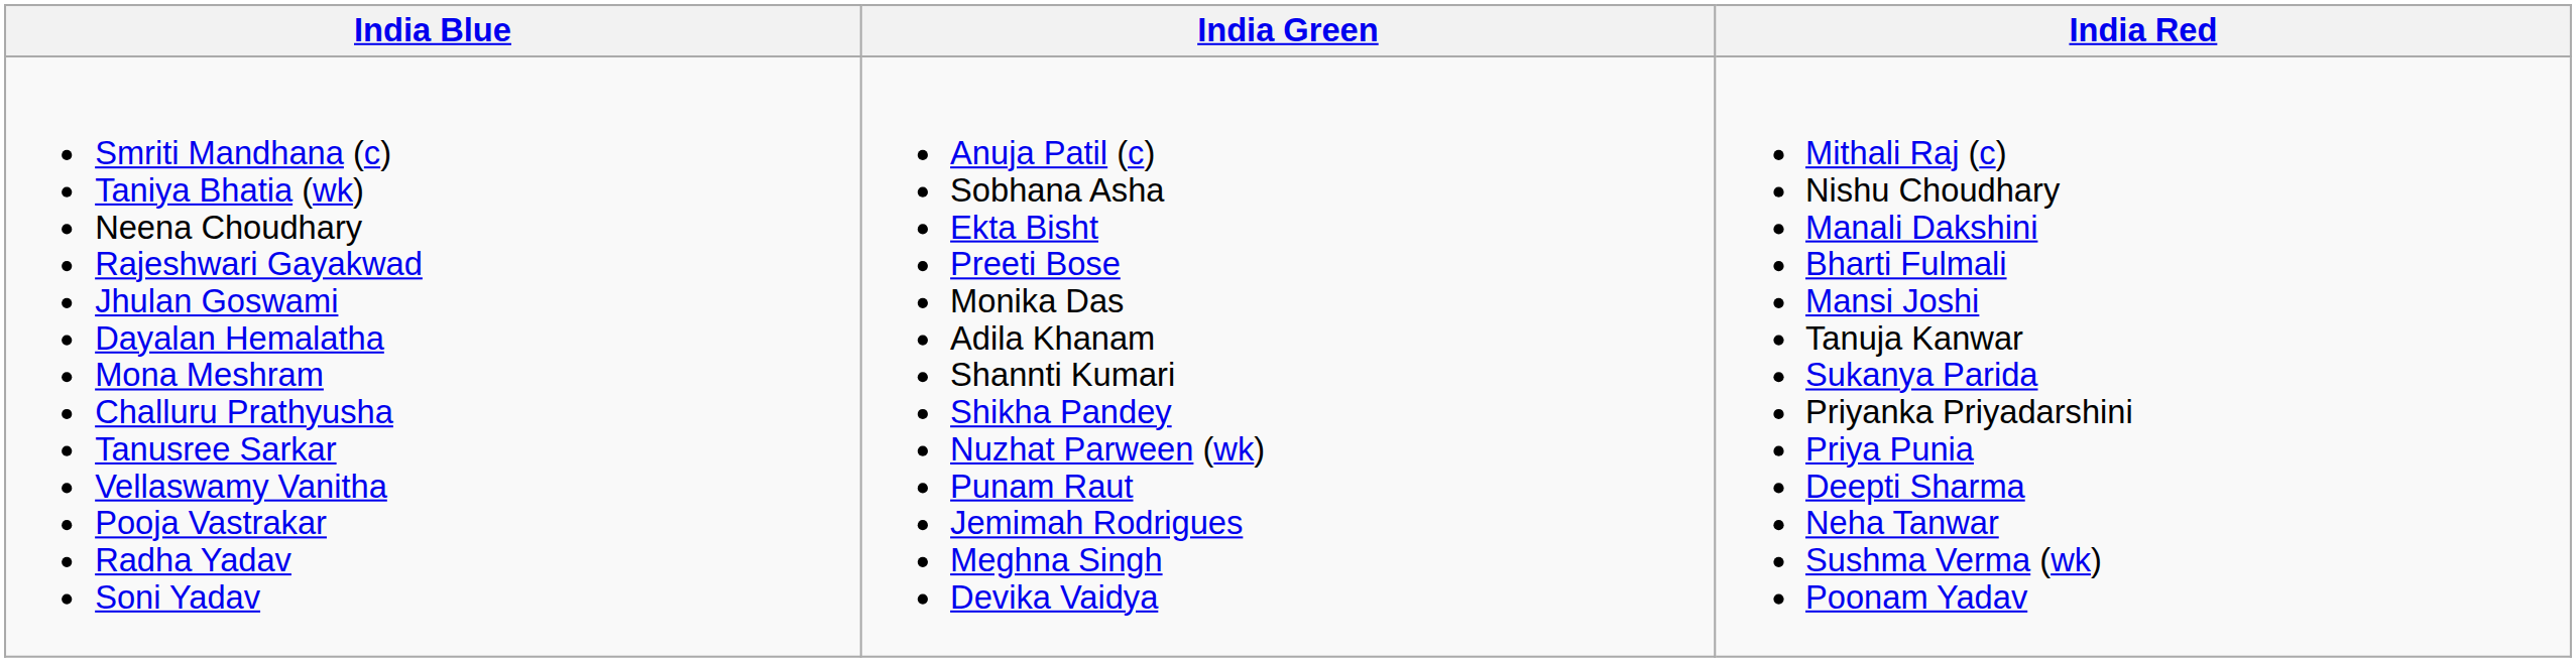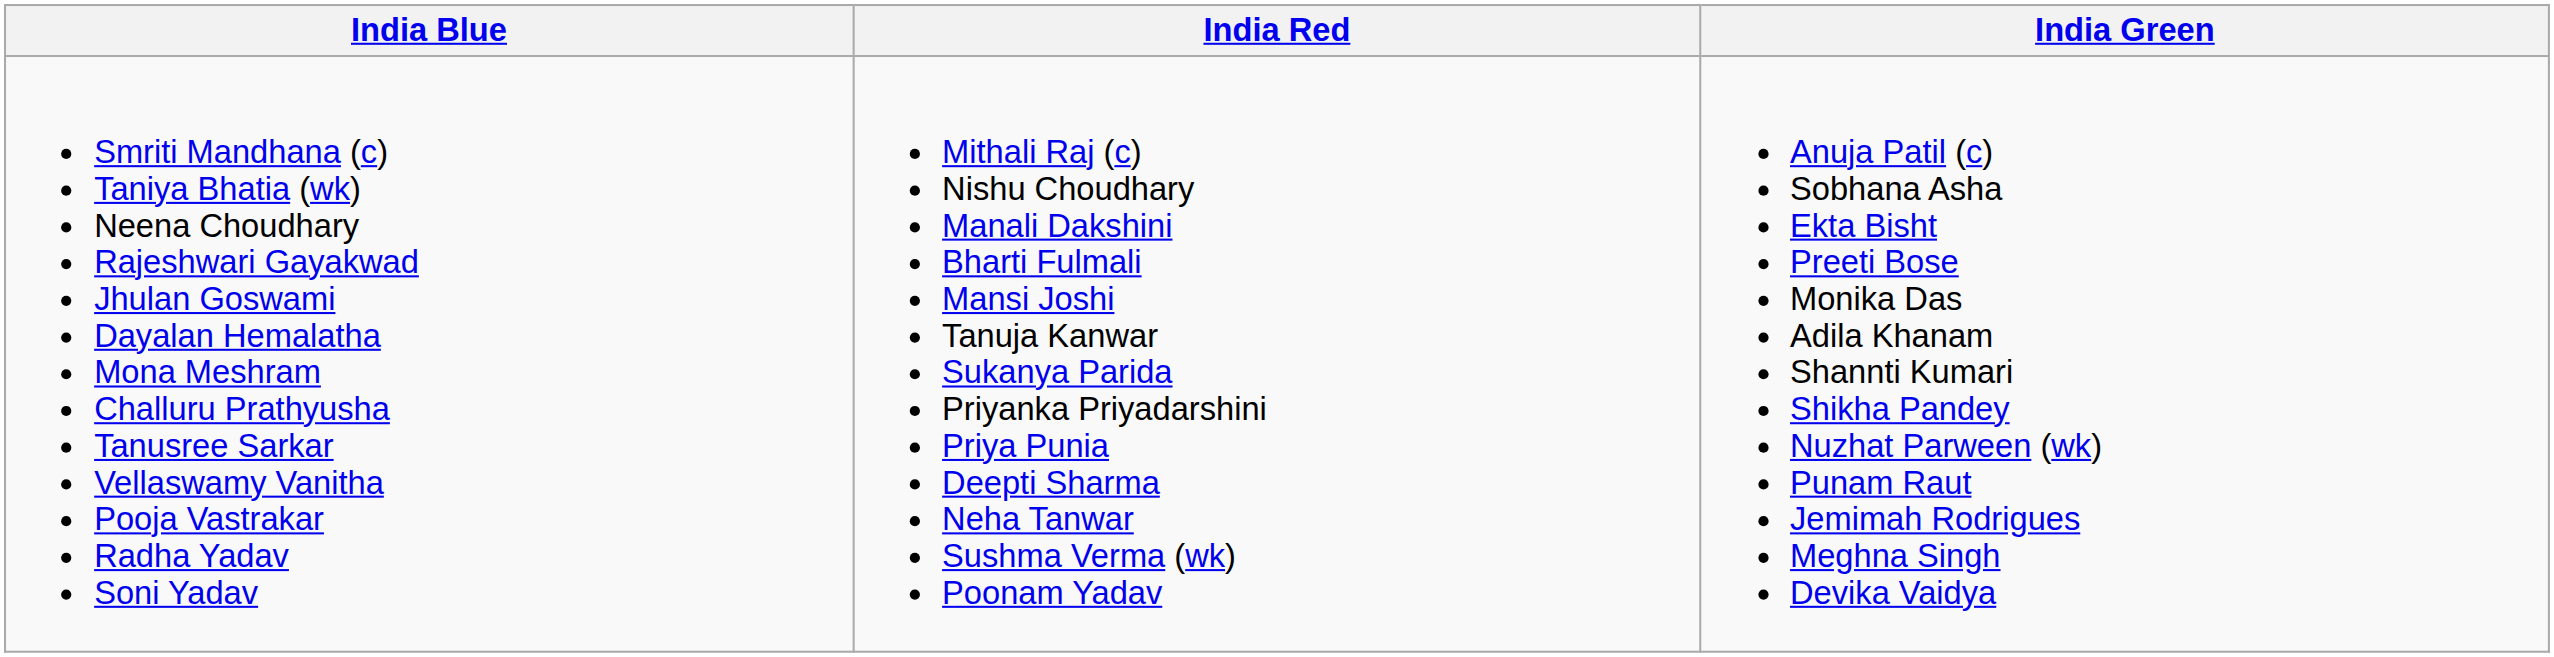columns swapped: India Green <-> India Red
